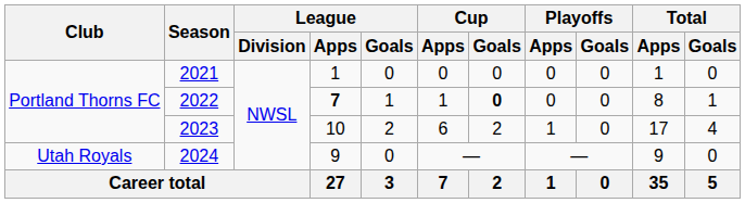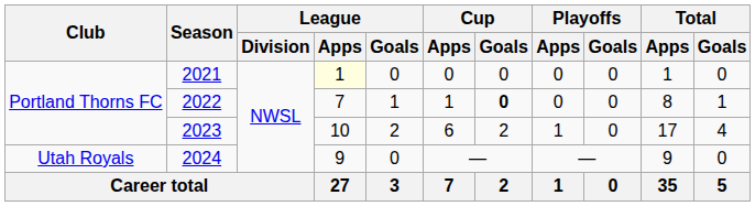2021 | League / Apps: no background -> lightyellow background
2022 | League / Apps: bold -> normal
